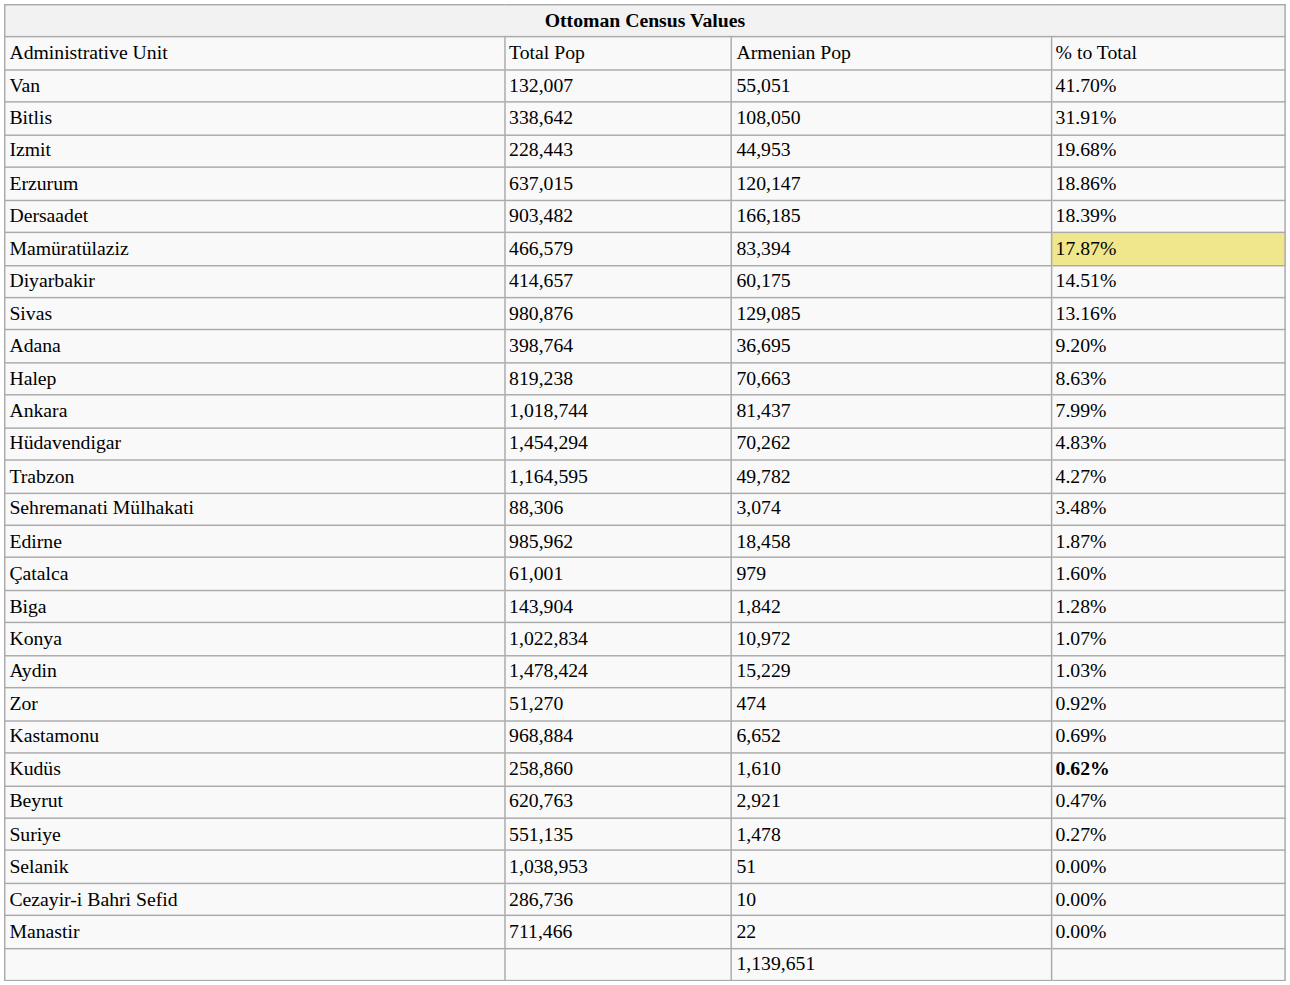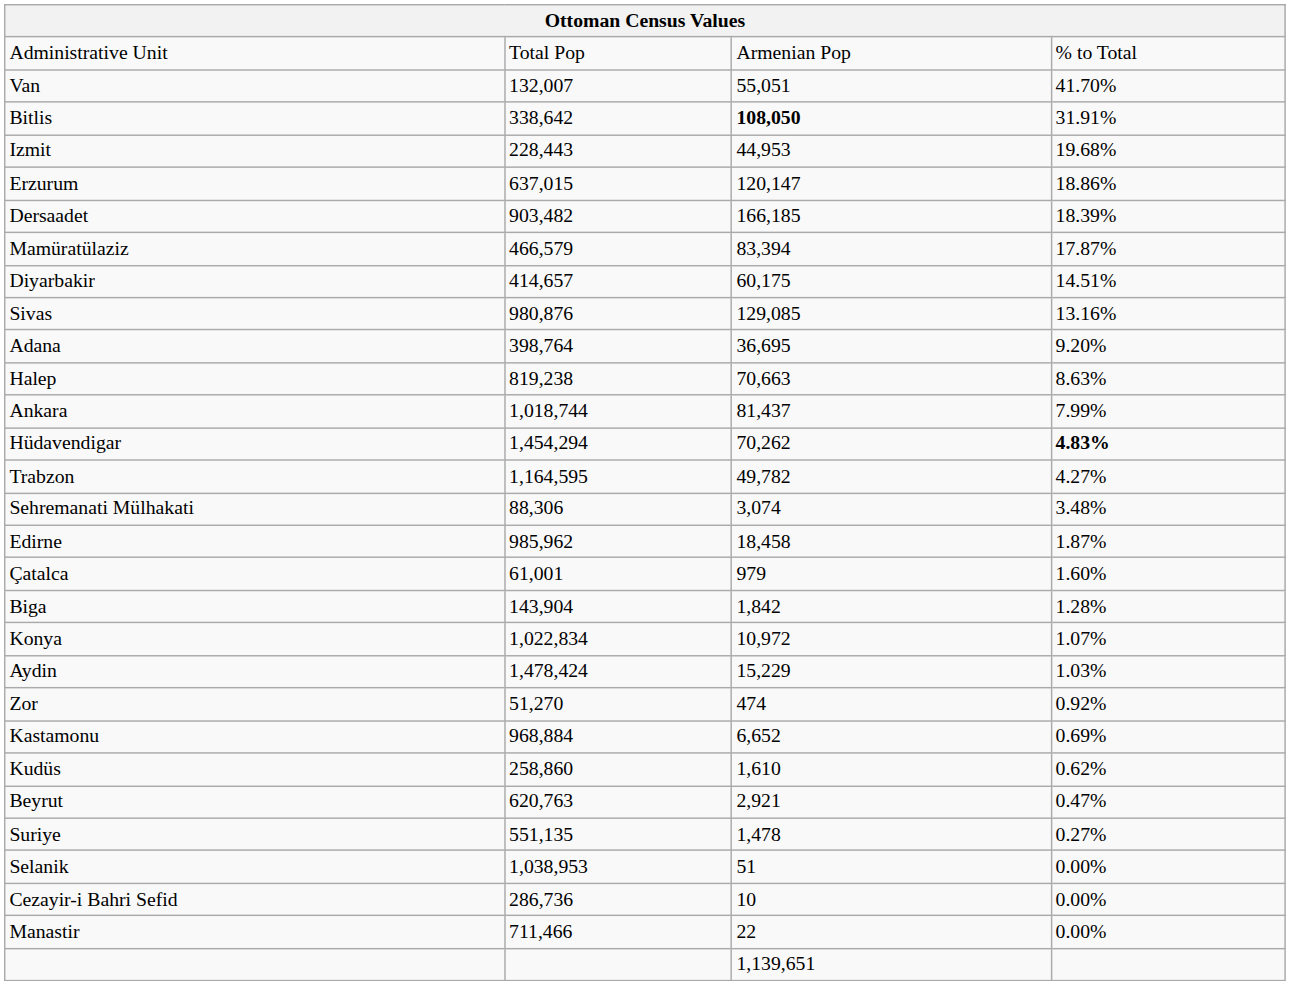Bitlis | column 3: normal -> bold
Mamüratülaziz | column 4: khaki background -> no background
Hüdavendigar | column 4: normal -> bold
Kudüs | column 4: bold -> normal
